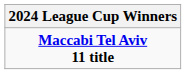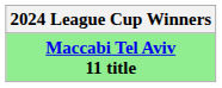row 2 | column 1: no background -> lightgreen background
